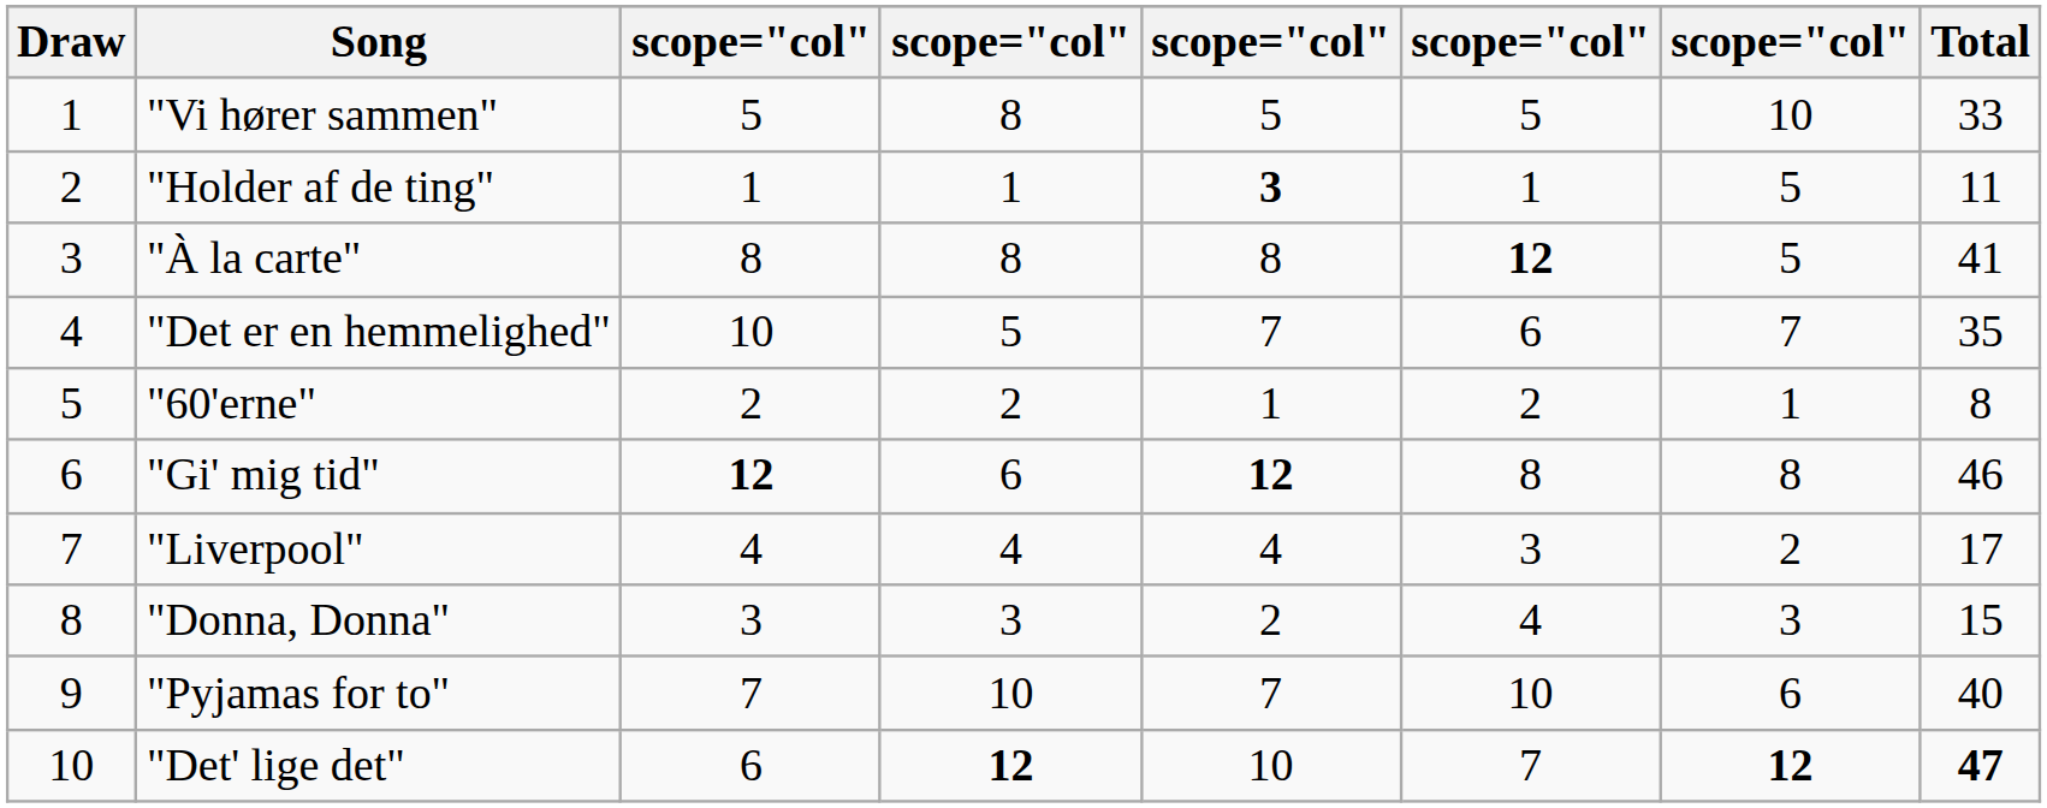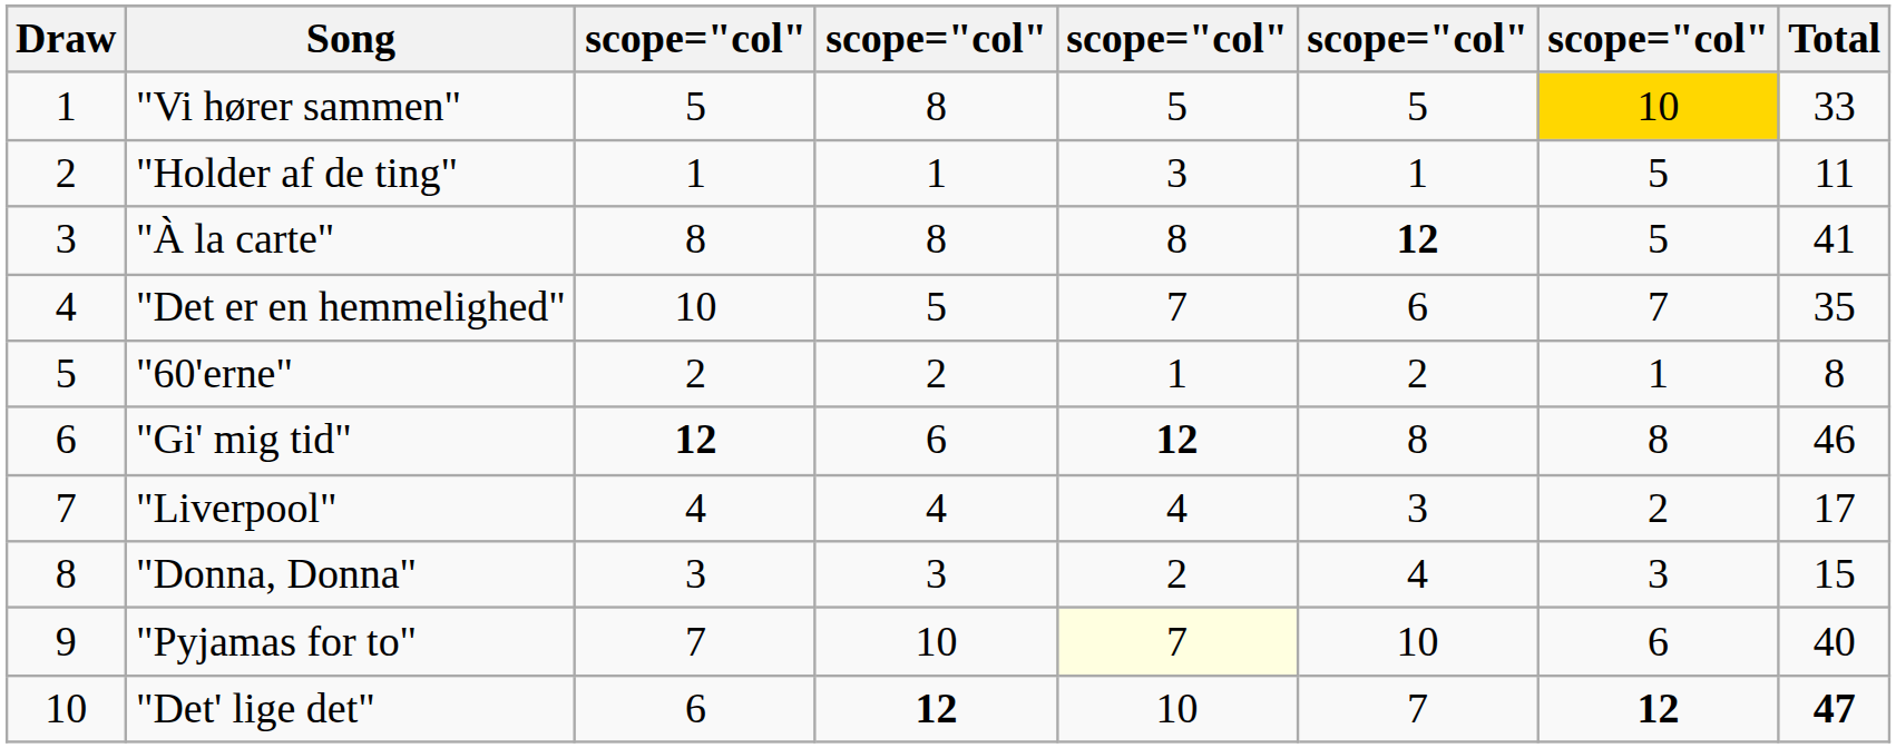"Vi hører sammen" | column 7: no background -> gold background
"Holder af de ting" | column 5: bold -> normal
"Pyjamas for to" | column 5: no background -> lightyellow background
